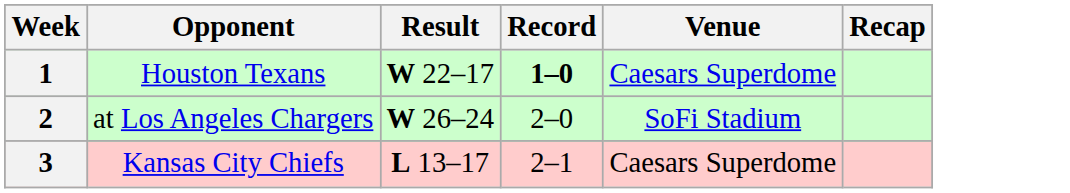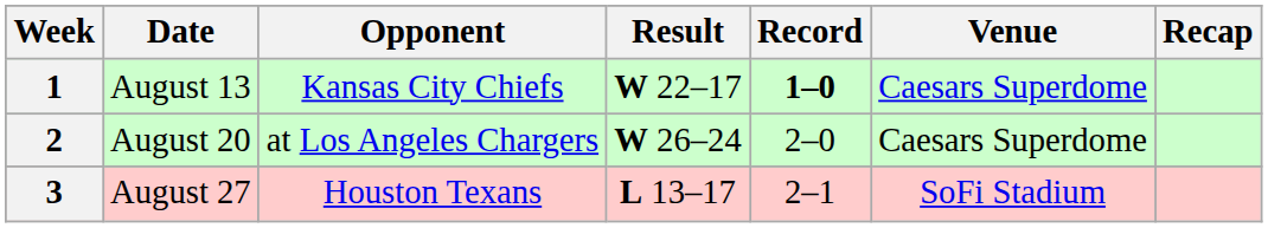+ column: Date | August 13 | August 20 | August 27
1 | Opponent: Houston Texans -> Kansas City Chiefs
2 | Venue: SoFi Stadium -> Caesars Superdome
3 | Opponent: Kansas City Chiefs -> Houston Texans
3 | Venue: Caesars Superdome -> SoFi Stadium
